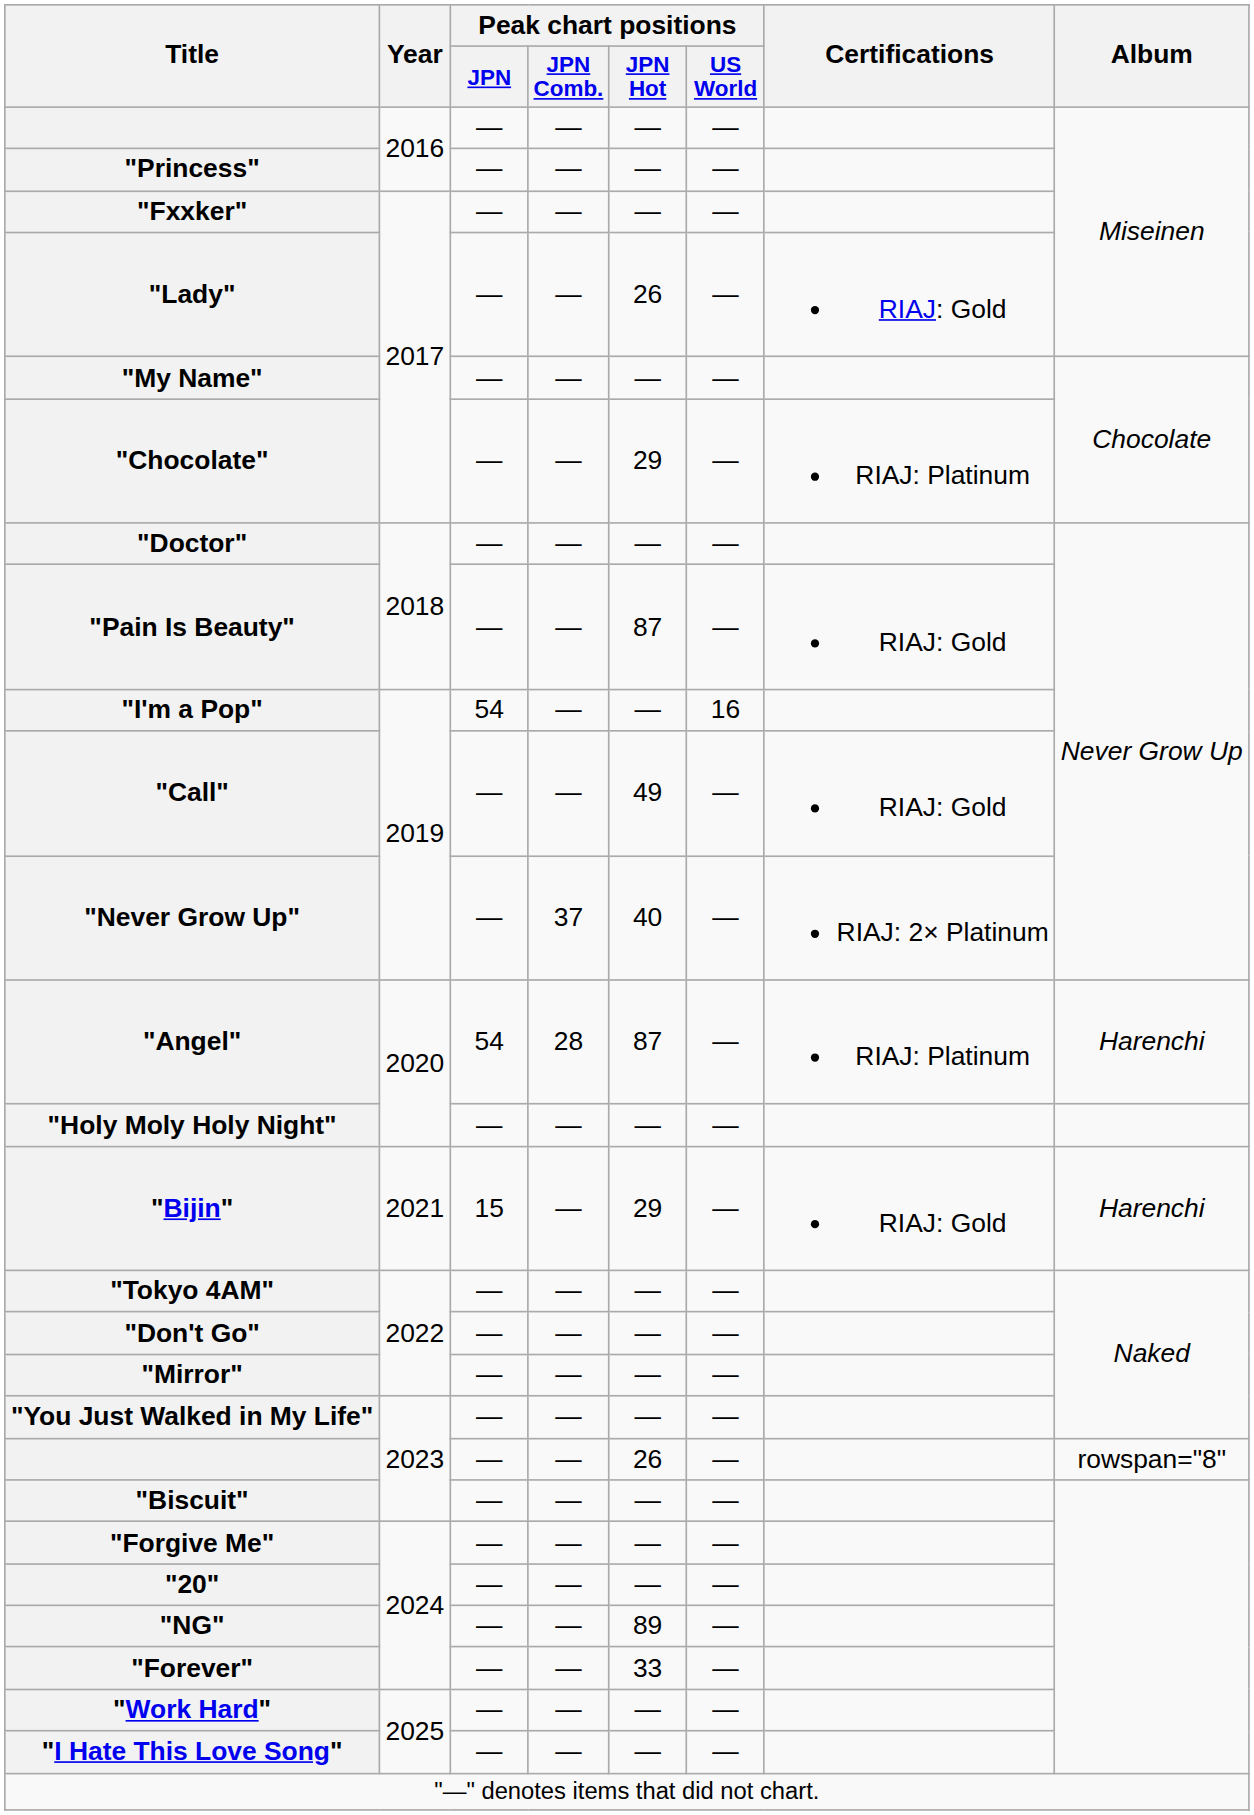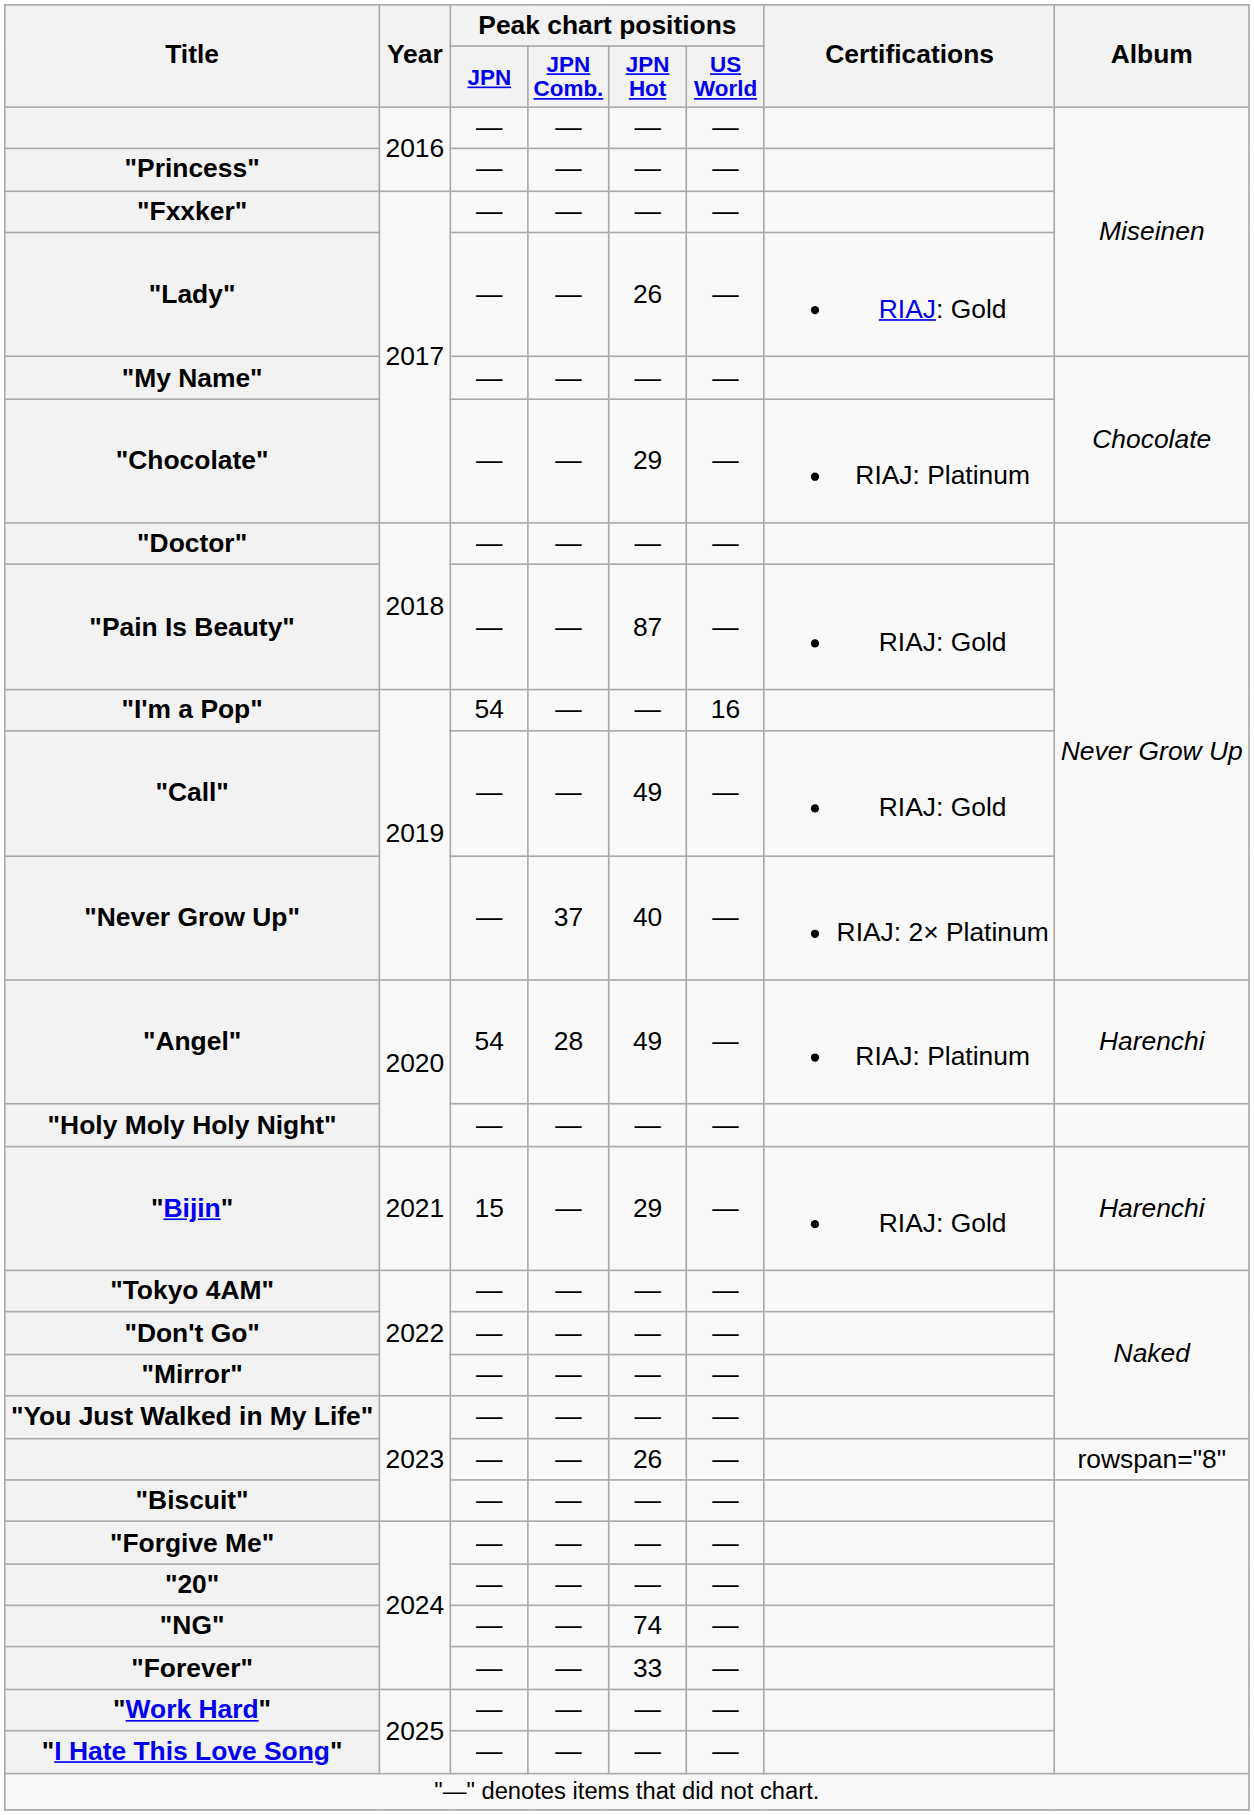"Angel" | Peak chart positions / JPN Hot: 87 -> 49
"NG" | Peak chart positions / JPN Hot: 89 -> 74
